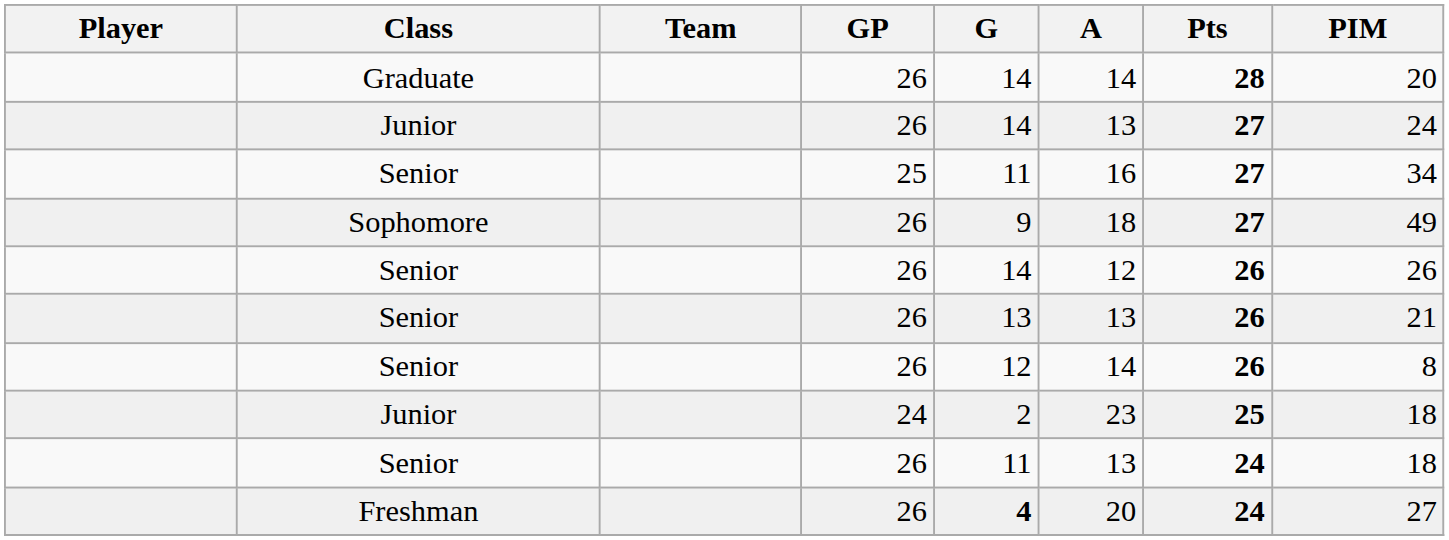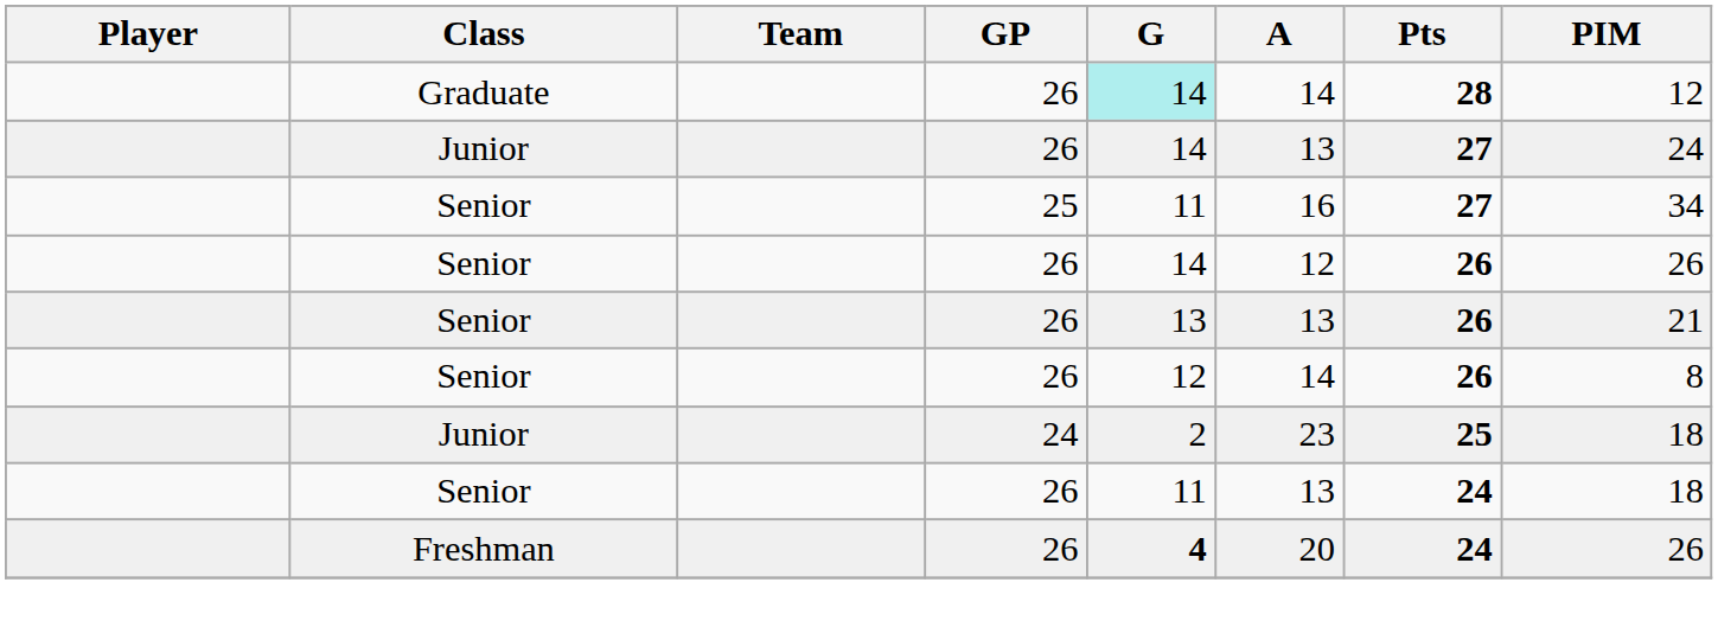Graduate | G: no background -> paleturquoise background
Graduate | PIM: 20 -> 12
- row: Sophomore | 26 | 9 | 18 | 27 | 49
Freshman | PIM: 27 -> 26
